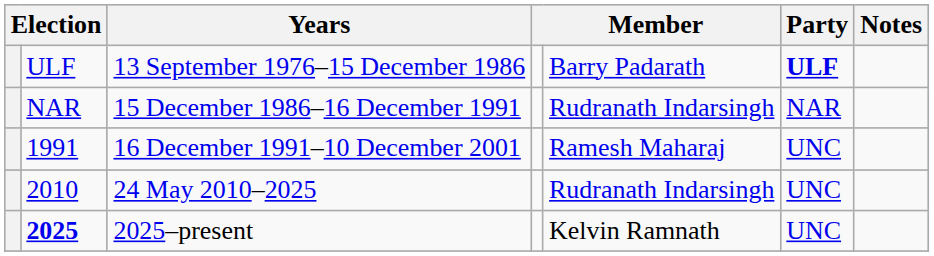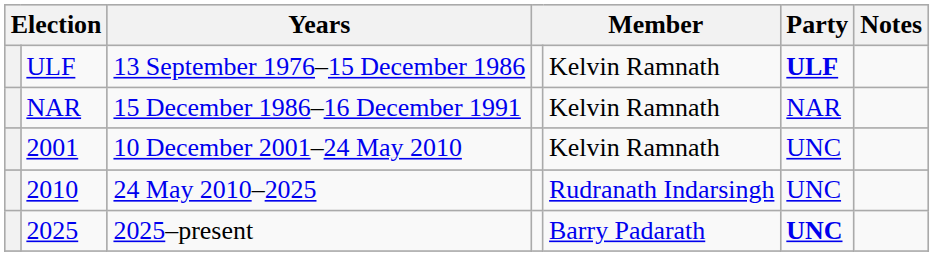13 September 1976–15 December 1986 | column 5: Barry Padarath -> Kelvin Ramnath
15 December 1986–16 December 1991 | column 5: Rudranath Indarsingh -> Kelvin Ramnath
- row: 1991 | 16 December 1991–10 December 2001 | Ramesh Maharaj | UNC
+ row: 2001 | 10 December 2001–24 May 2010 | Kelvin Ramnath | UNC
2025–present | column 2: bold -> normal
2025–present | column 5: Kelvin Ramnath -> Barry Padarath
2025–present | Party: normal -> bold
